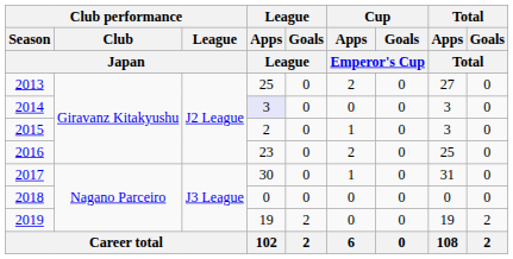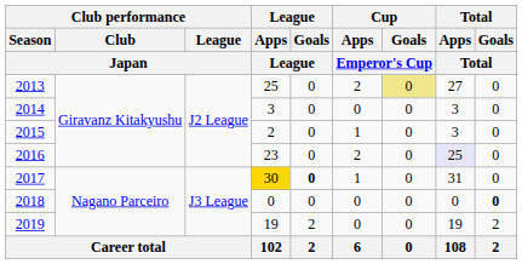2013 | Cup / Goals / Emperor's Cup: no background -> khaki background
2014 | League / Apps / League: lavender background -> no background
2016 | Total / Apps / Total: no background -> lavender background
2017 | League / Apps / League: no background -> gold background
2017 | League / Goals / League: normal -> bold
2018 | Total / Goals / Total: normal -> bold
